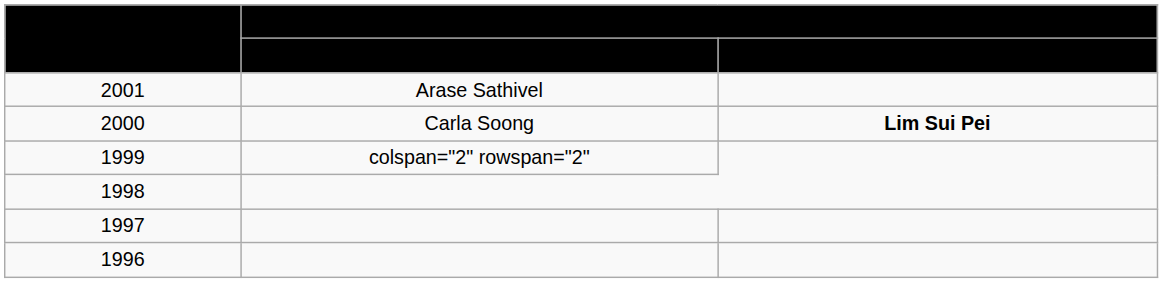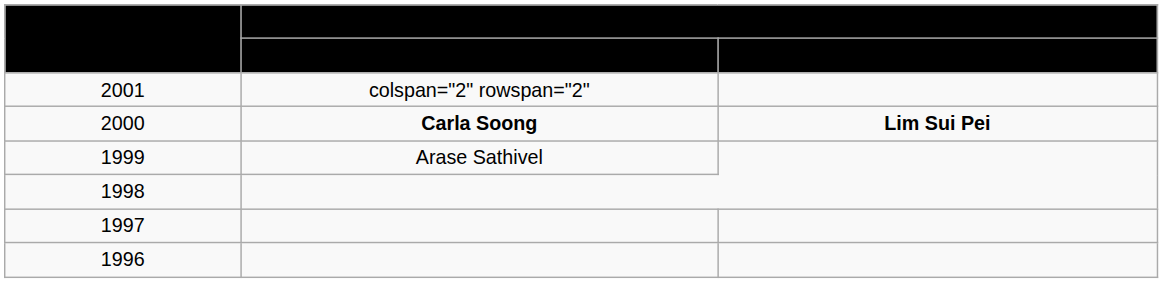2001 | column 2: Arase Sathivel -> colspan="2" rowspan="2"
2000 | column 2: normal -> bold
1999 | column 2: colspan="2" rowspan="2" -> Arase Sathivel
